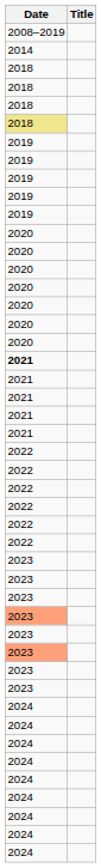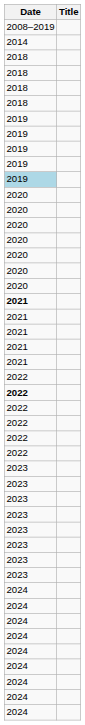row 7 | Date: khaki background -> no background
row 12 | Date: no background -> lightblue background
row 26 | Date: normal -> bold
row 34 | Date: lightsalmon background -> no background
row 36 | Date: lightsalmon background -> no background
